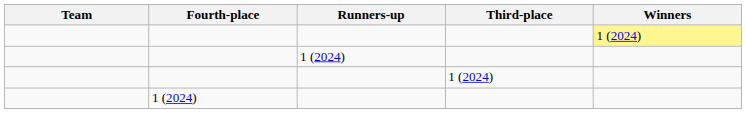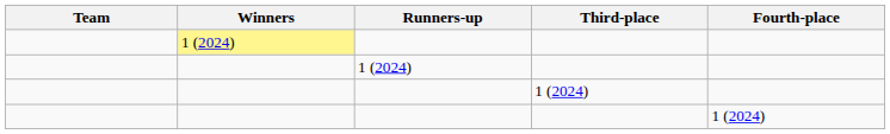columns swapped: Winners <-> Fourth-place
